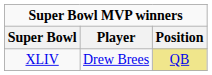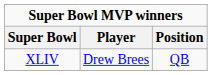XLIV | Position: khaki background -> no background
